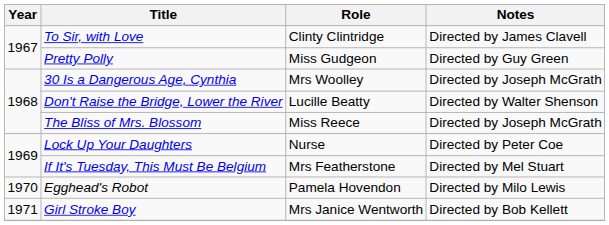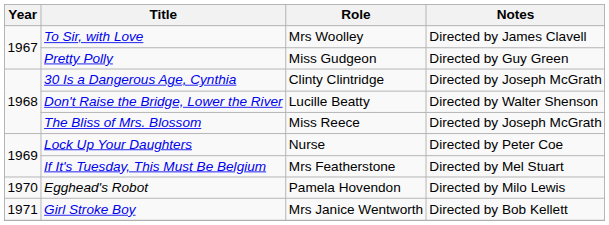To Sir, with Love | Role: Clinty Clintridge -> Mrs Woolley
30 Is a Dangerous Age, Cynthia | Role: Mrs Woolley -> Clinty Clintridge
